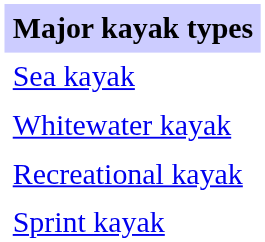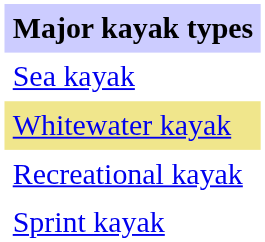row 3 | column 1: no background -> khaki background
